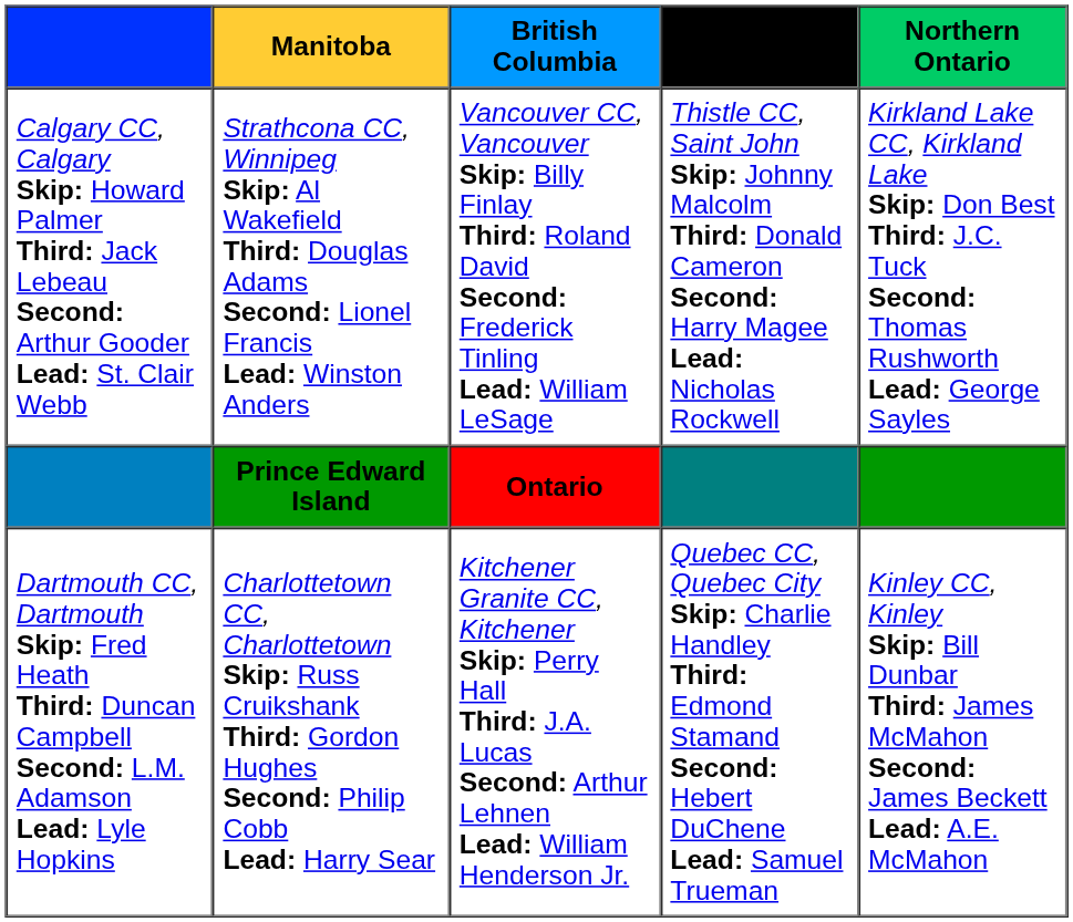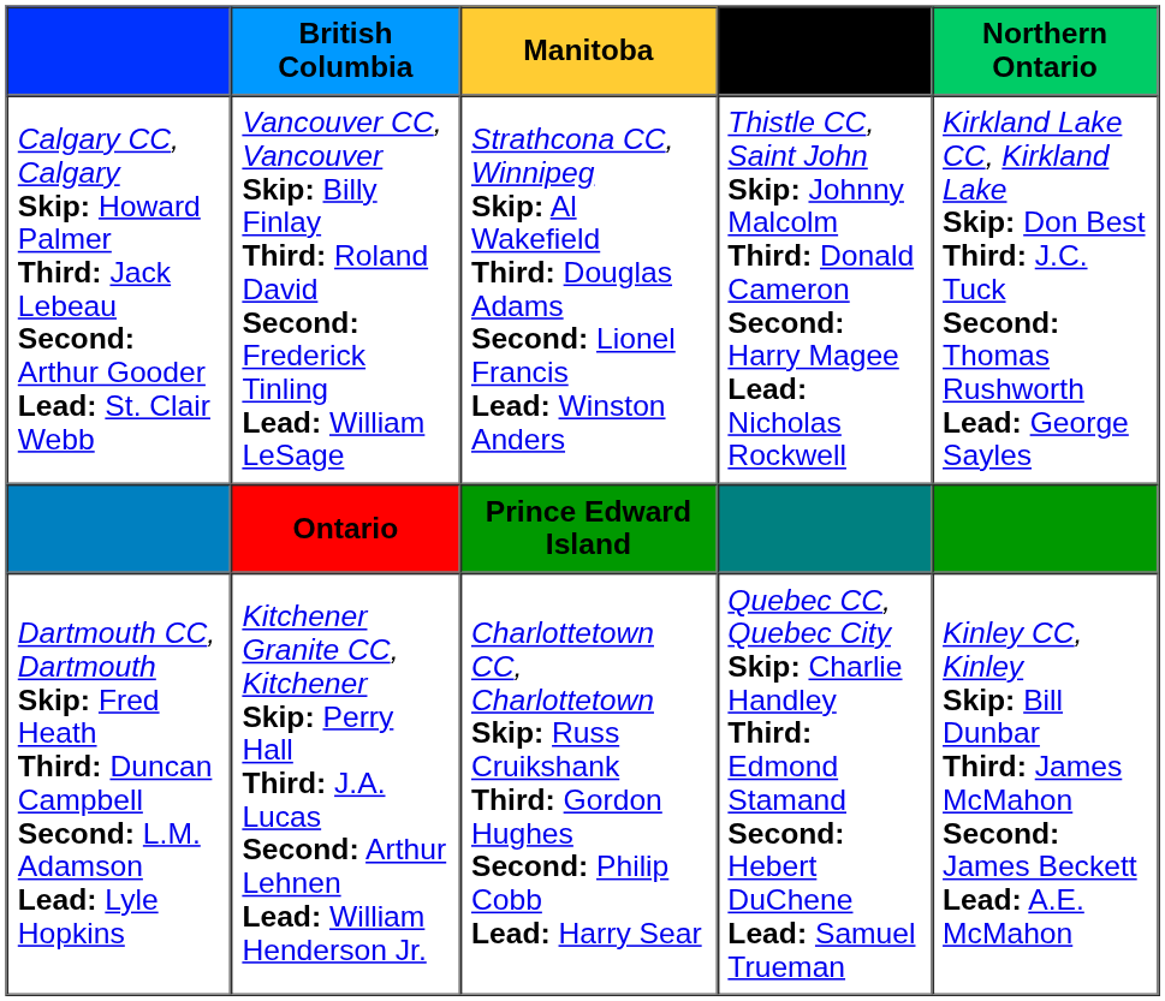columns swapped: British Columbia <-> Manitoba
